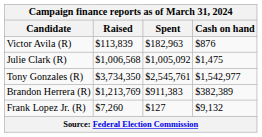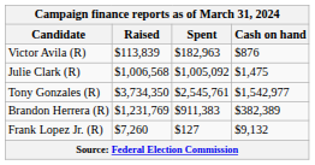Brandon Herrera (R) | Raised: $1,213,769 -> $1,231,769
